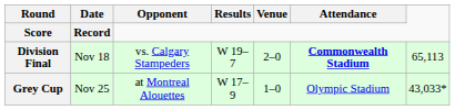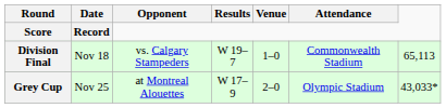Division Final | Venue: 2–0 -> 1–0
Division Final | Attendance: bold -> normal
Grey Cup | Venue: 1–0 -> 2–0
